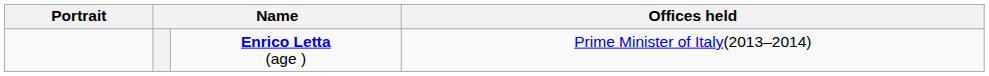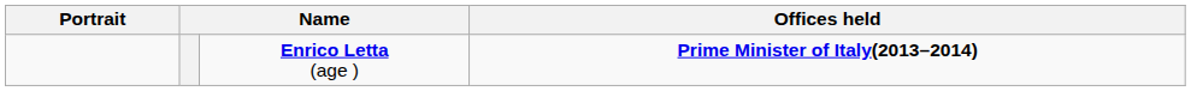Enrico Letta (age ) | Offices held: normal -> bold
